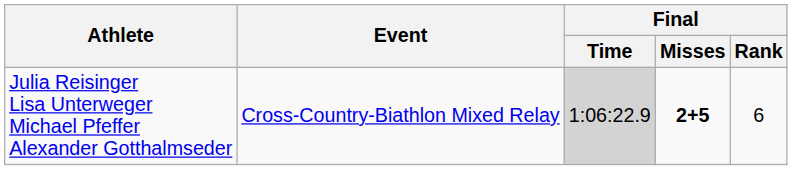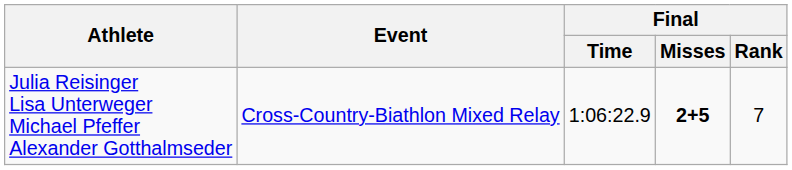row 3 | Final / Time: lightgrey background -> no background
row 3 | Final / Rank: 6 -> 7
